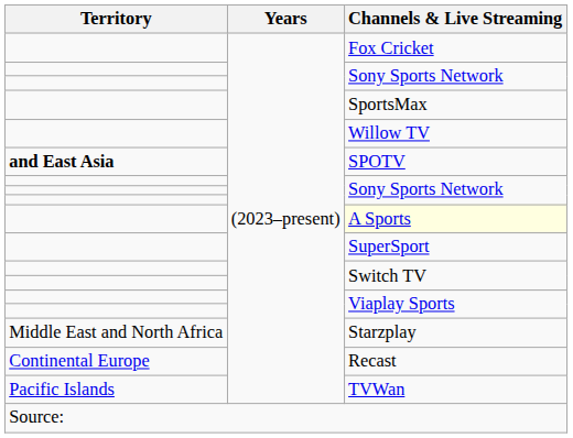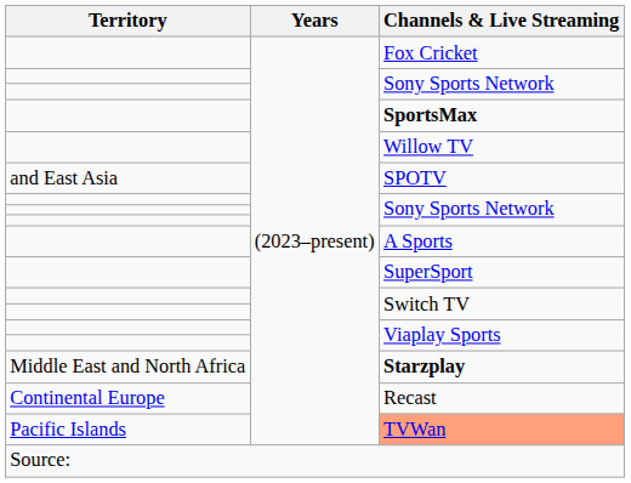SportsMax | Channels & Live Streaming: normal -> bold
SPOTV | Territory: bold -> normal
A Sports | Channels & Live Streaming: lightyellow background -> no background
Starzplay | Channels & Live Streaming: normal -> bold
TVWan | Channels & Live Streaming: no background -> lightsalmon background
